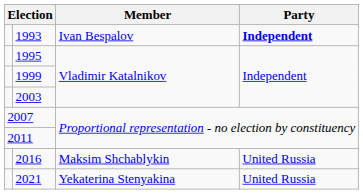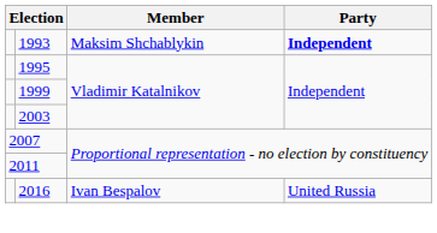1993 | Member: Ivan Bespalov -> Maksim Shchablykin
2016 | Member: Maksim Shchablykin -> Ivan Bespalov
- row: 2021 | Yekaterina Stenyakina | United Russia
